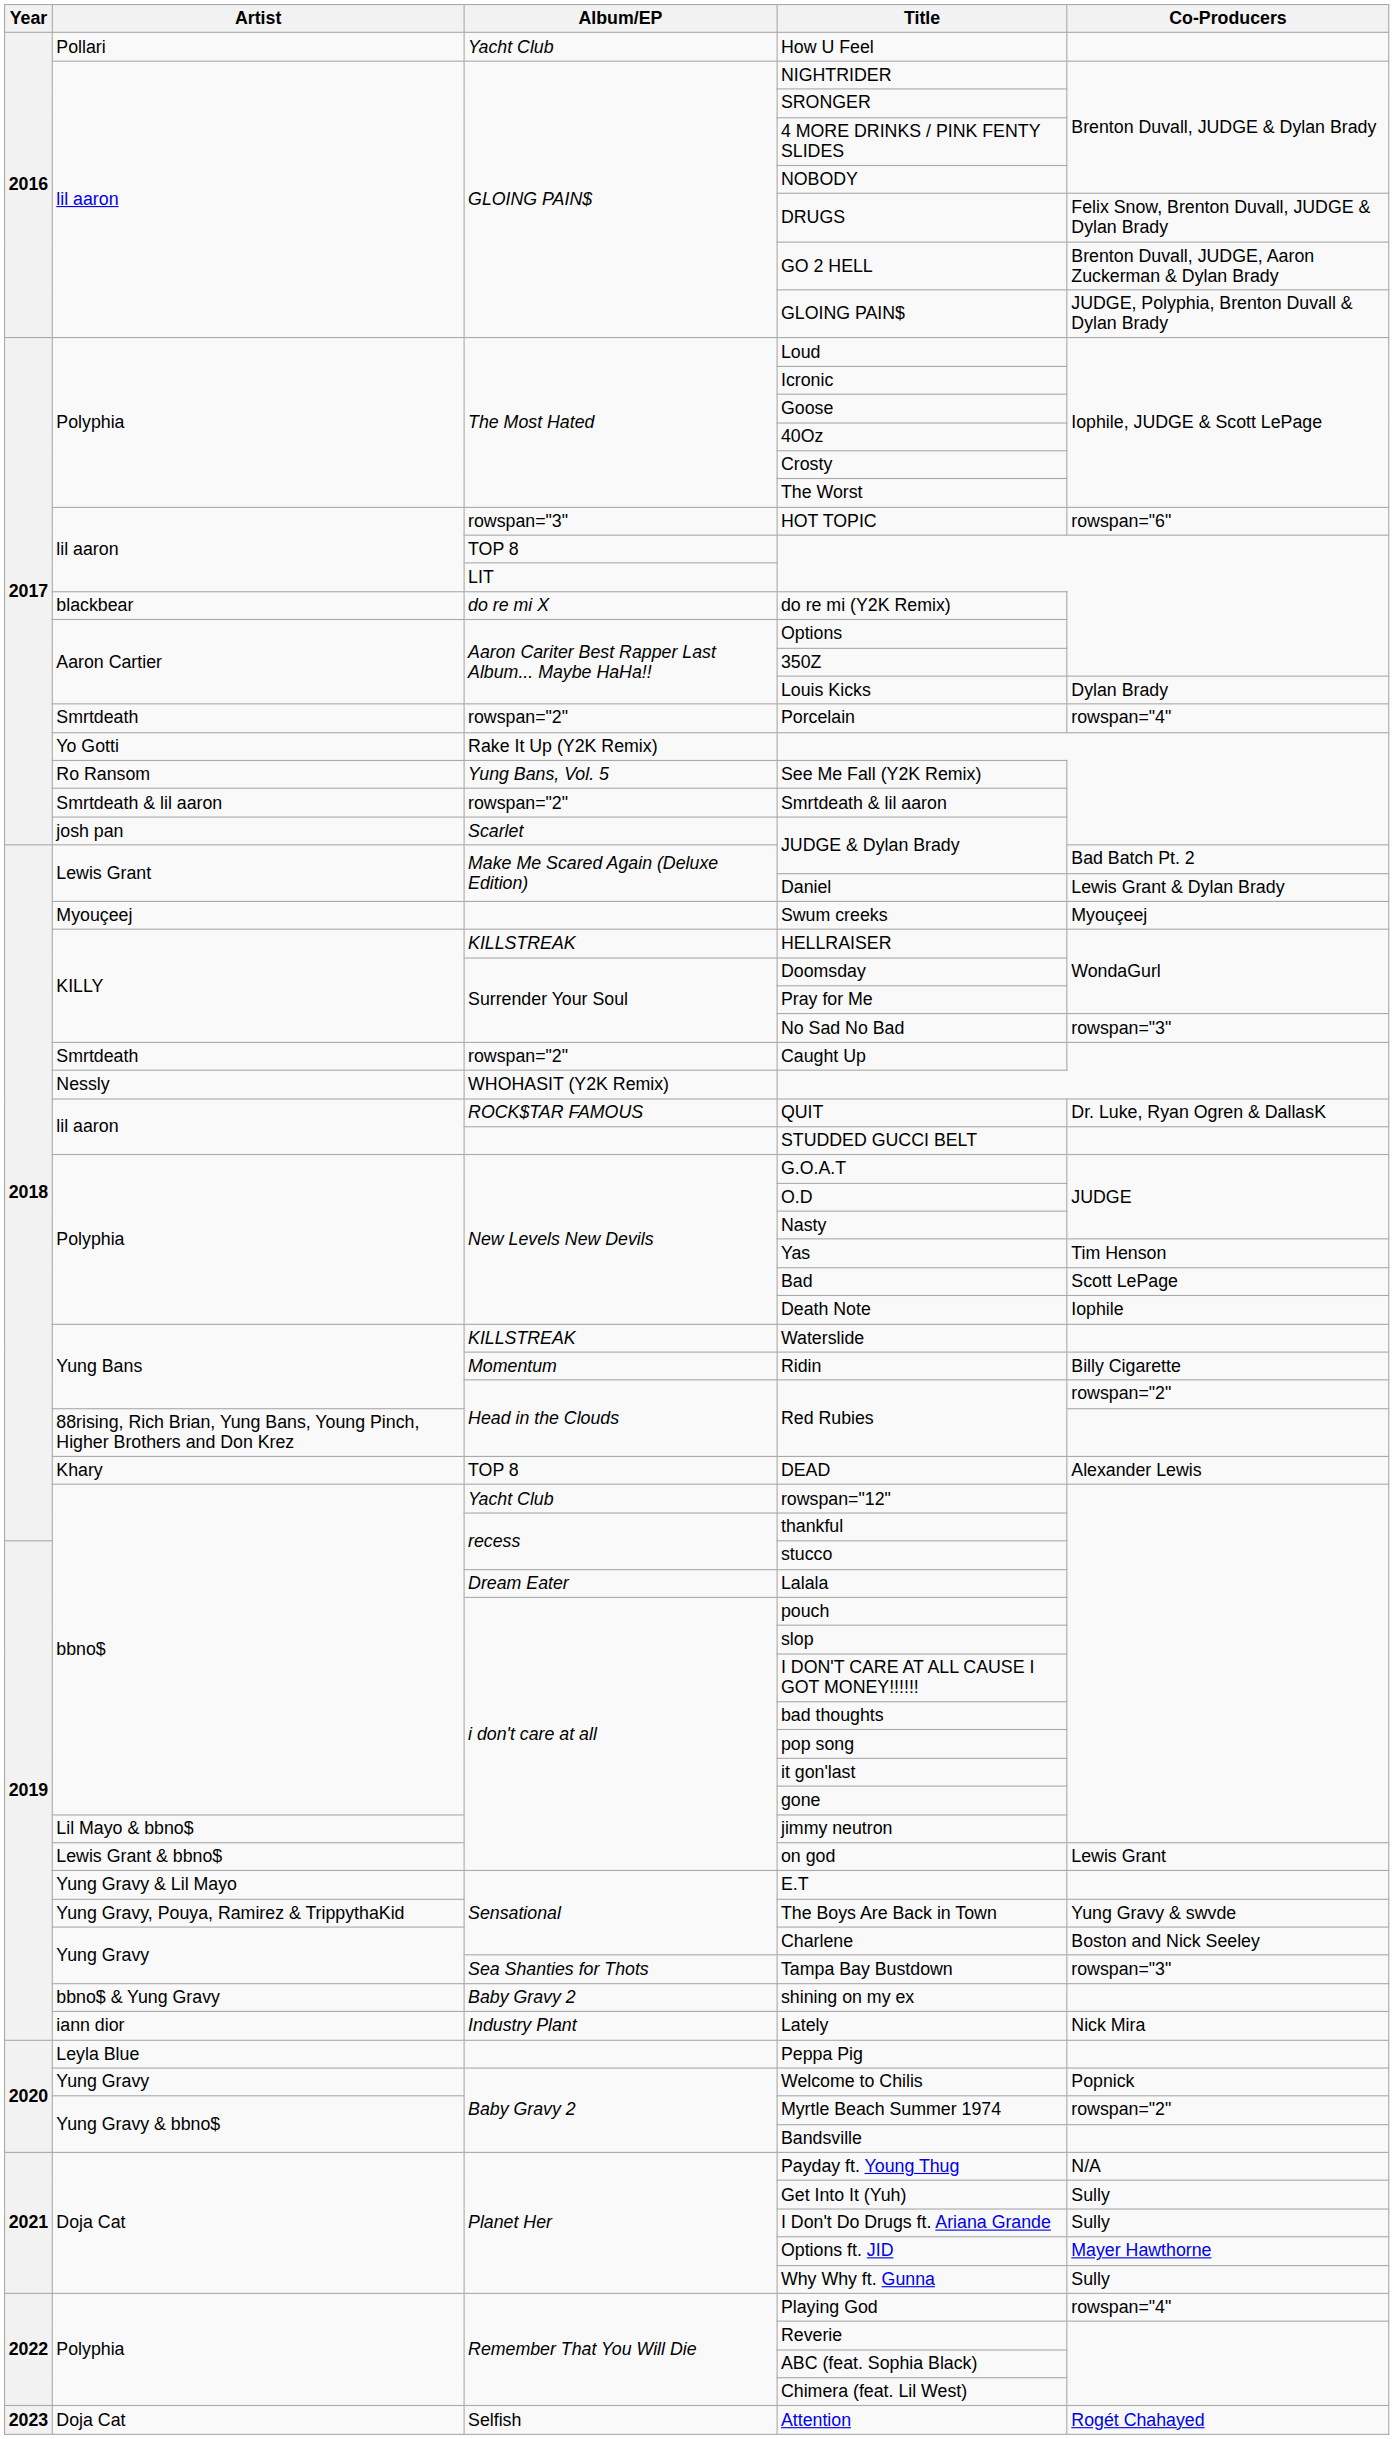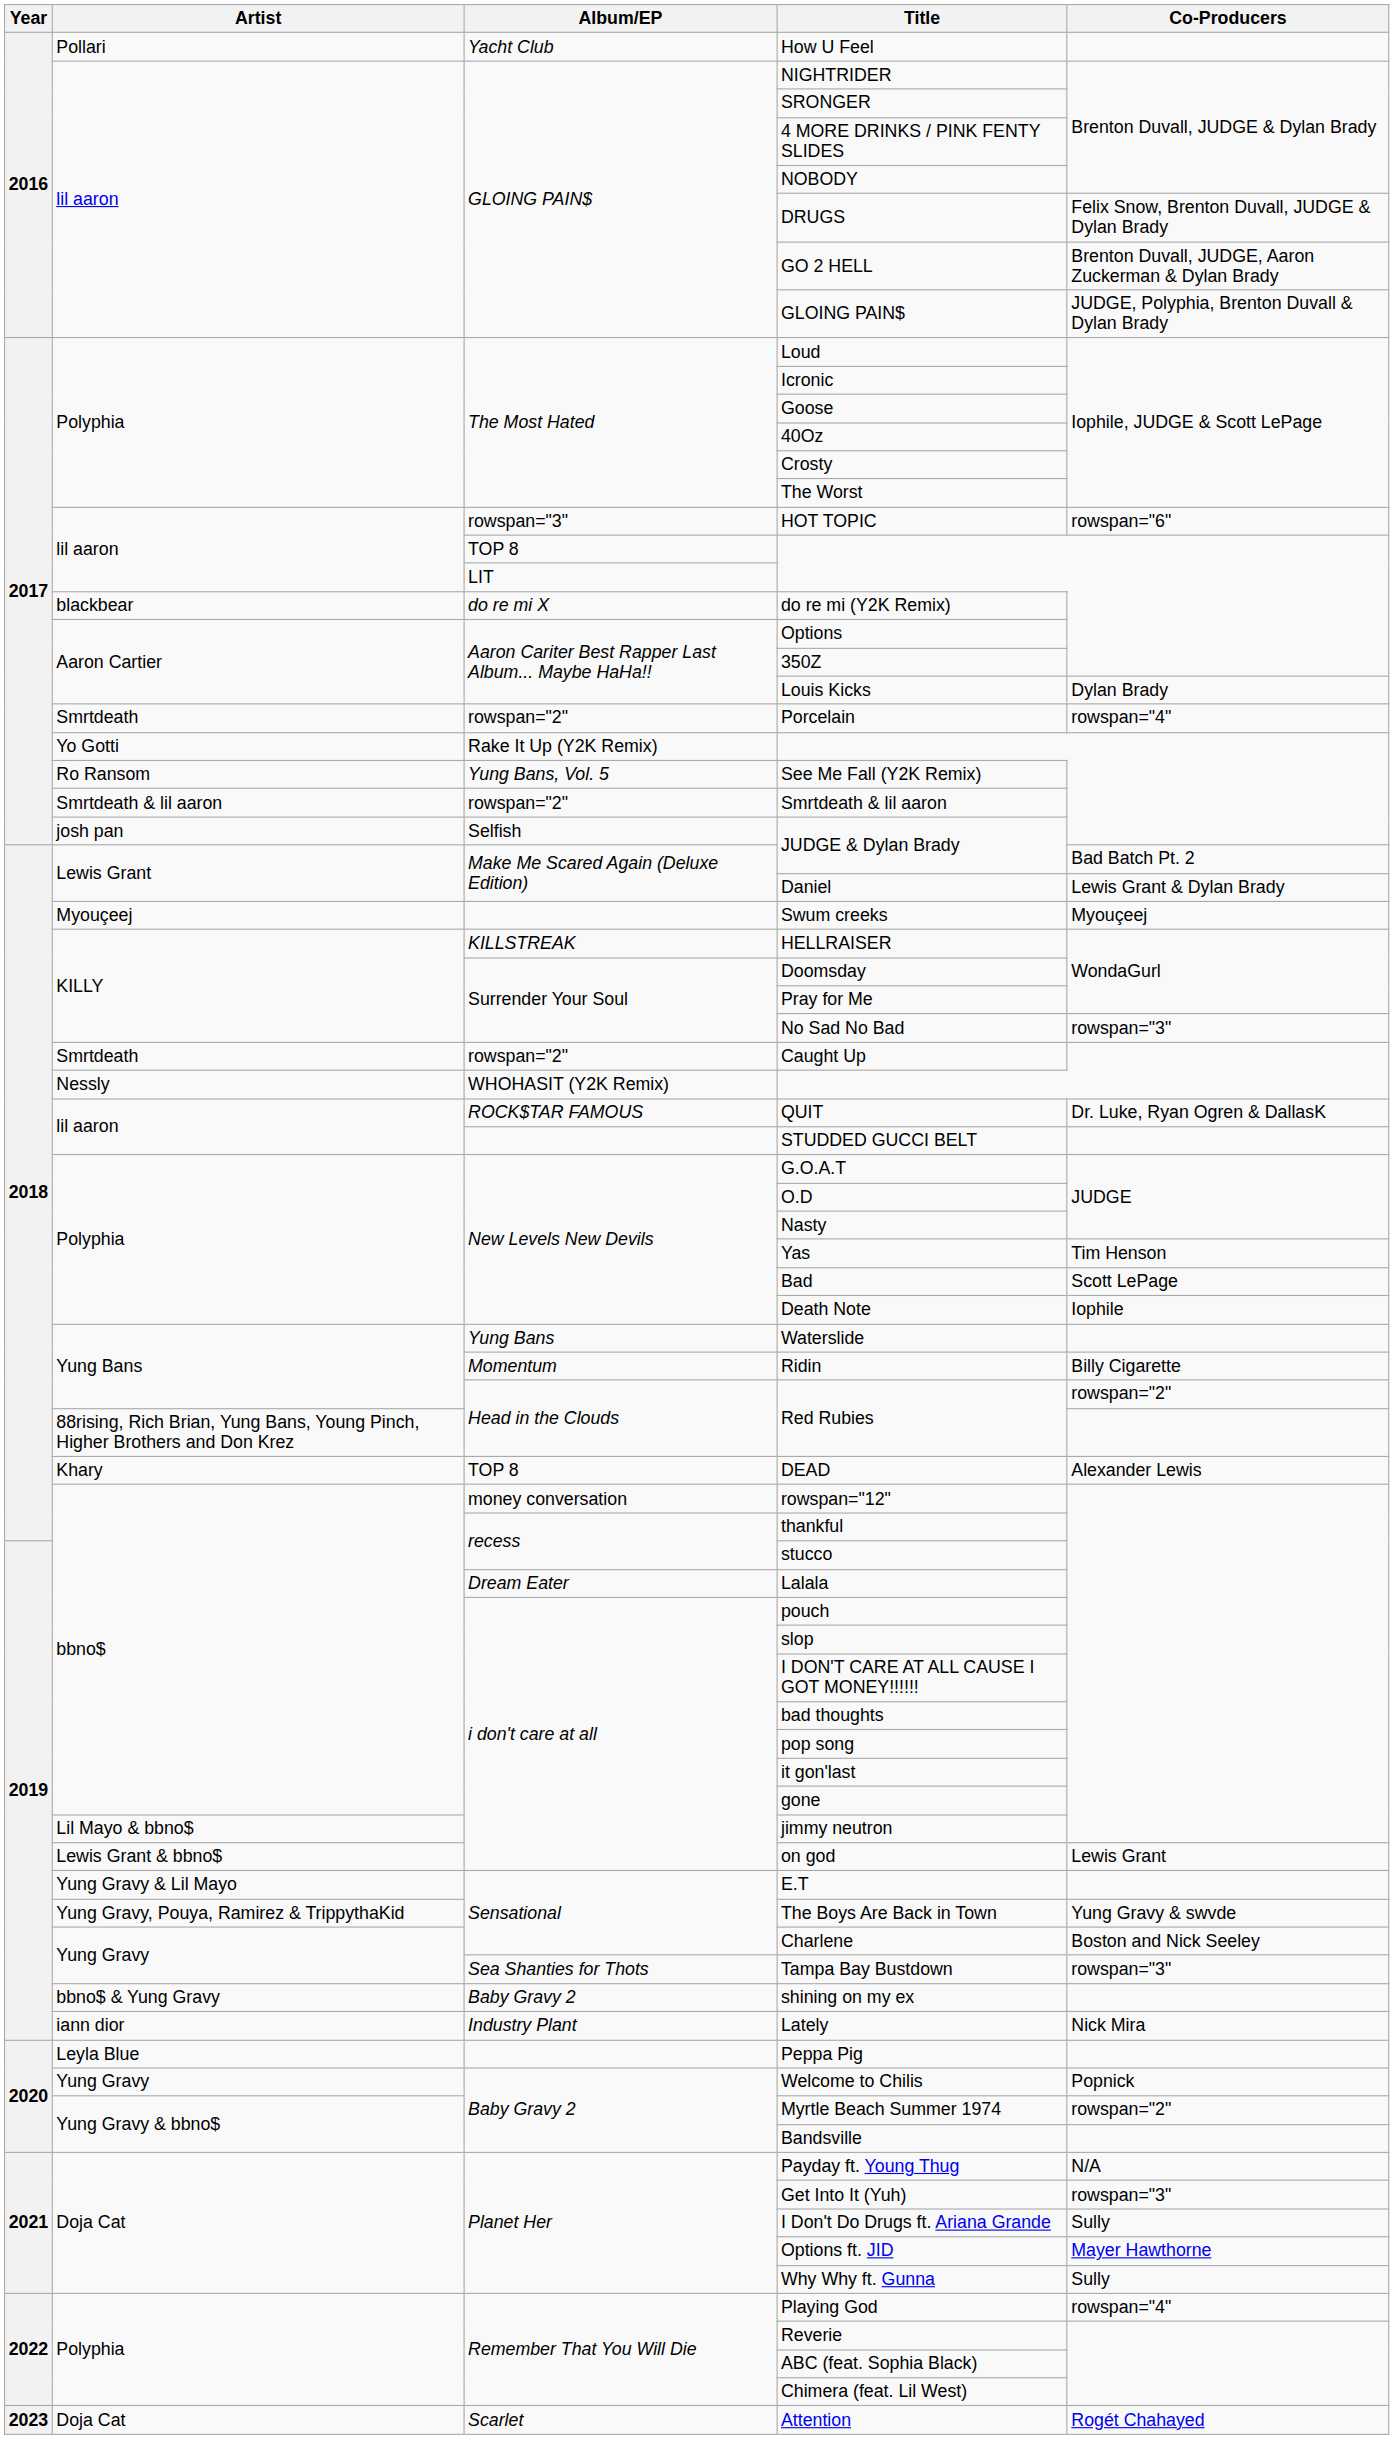josh pan / JUDGE & Dylan Brady | Album/EP: Scarlet -> Selfish
Waterslide | Album/EP: KILLSTREAK -> Yung Bans
rowspan="12" | Album/EP: Yacht Club -> money conversation
Get Into It (Yuh) | Co-Producers: Sully -> rowspan="3"
Attention | Album/EP: Selfish -> Scarlet
